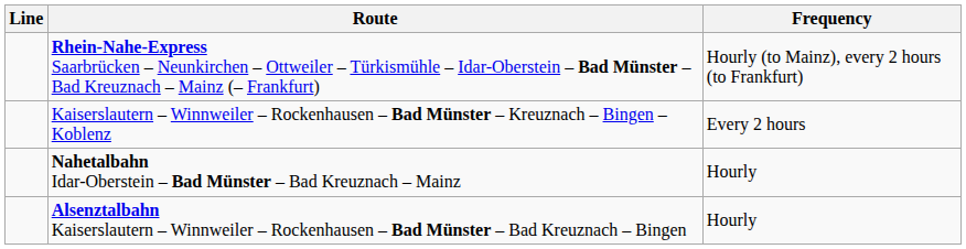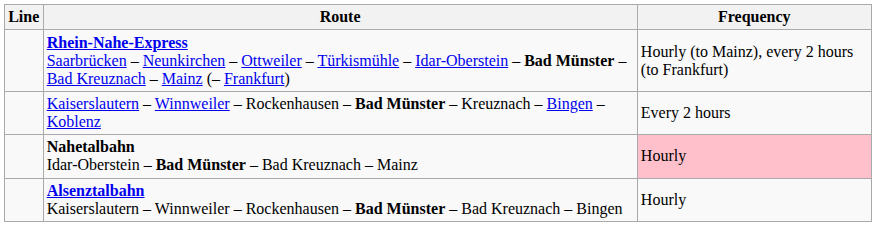row 4 | Frequency: no background -> pink background
